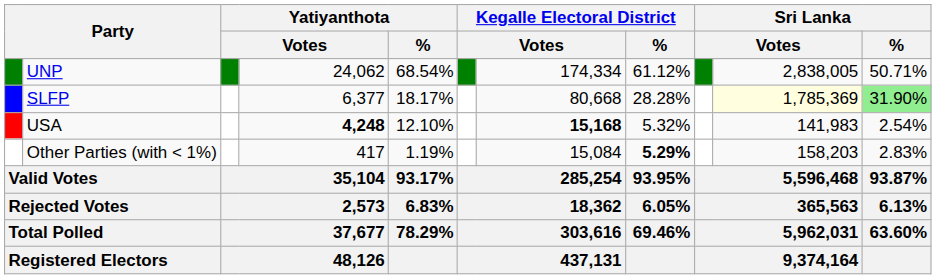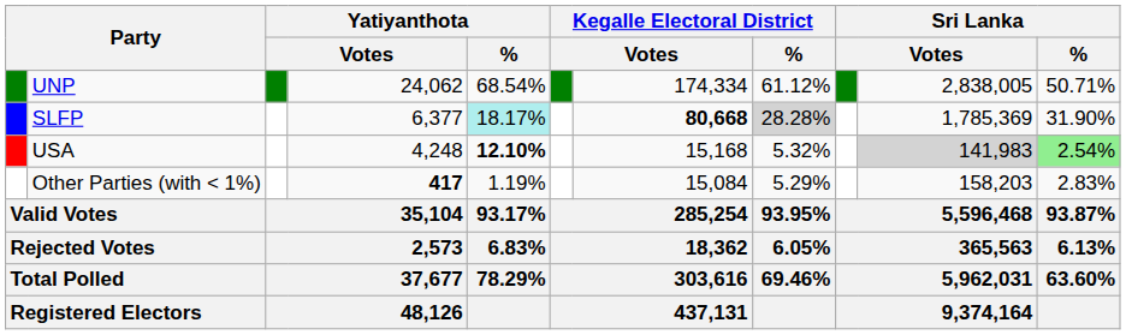SLFP | Yatiyanthota / %: no background -> paleturquoise background
SLFP | column 7: normal -> bold
SLFP | Kegalle Electoral District / %: no background -> lightgrey background
SLFP | column 10: lightyellow background -> no background
SLFP | Sri Lanka / %: lightgreen background -> no background
USA | column 4: bold -> normal
USA | Yatiyanthota / %: normal -> bold
USA | column 7: bold -> normal
USA | column 10: no background -> lightgrey background
USA | Sri Lanka / %: no background -> lightgreen background
Other Parties (with < 1%) | column 4: normal -> bold
Other Parties (with < 1%) | Kegalle Electoral District / %: bold -> normal
